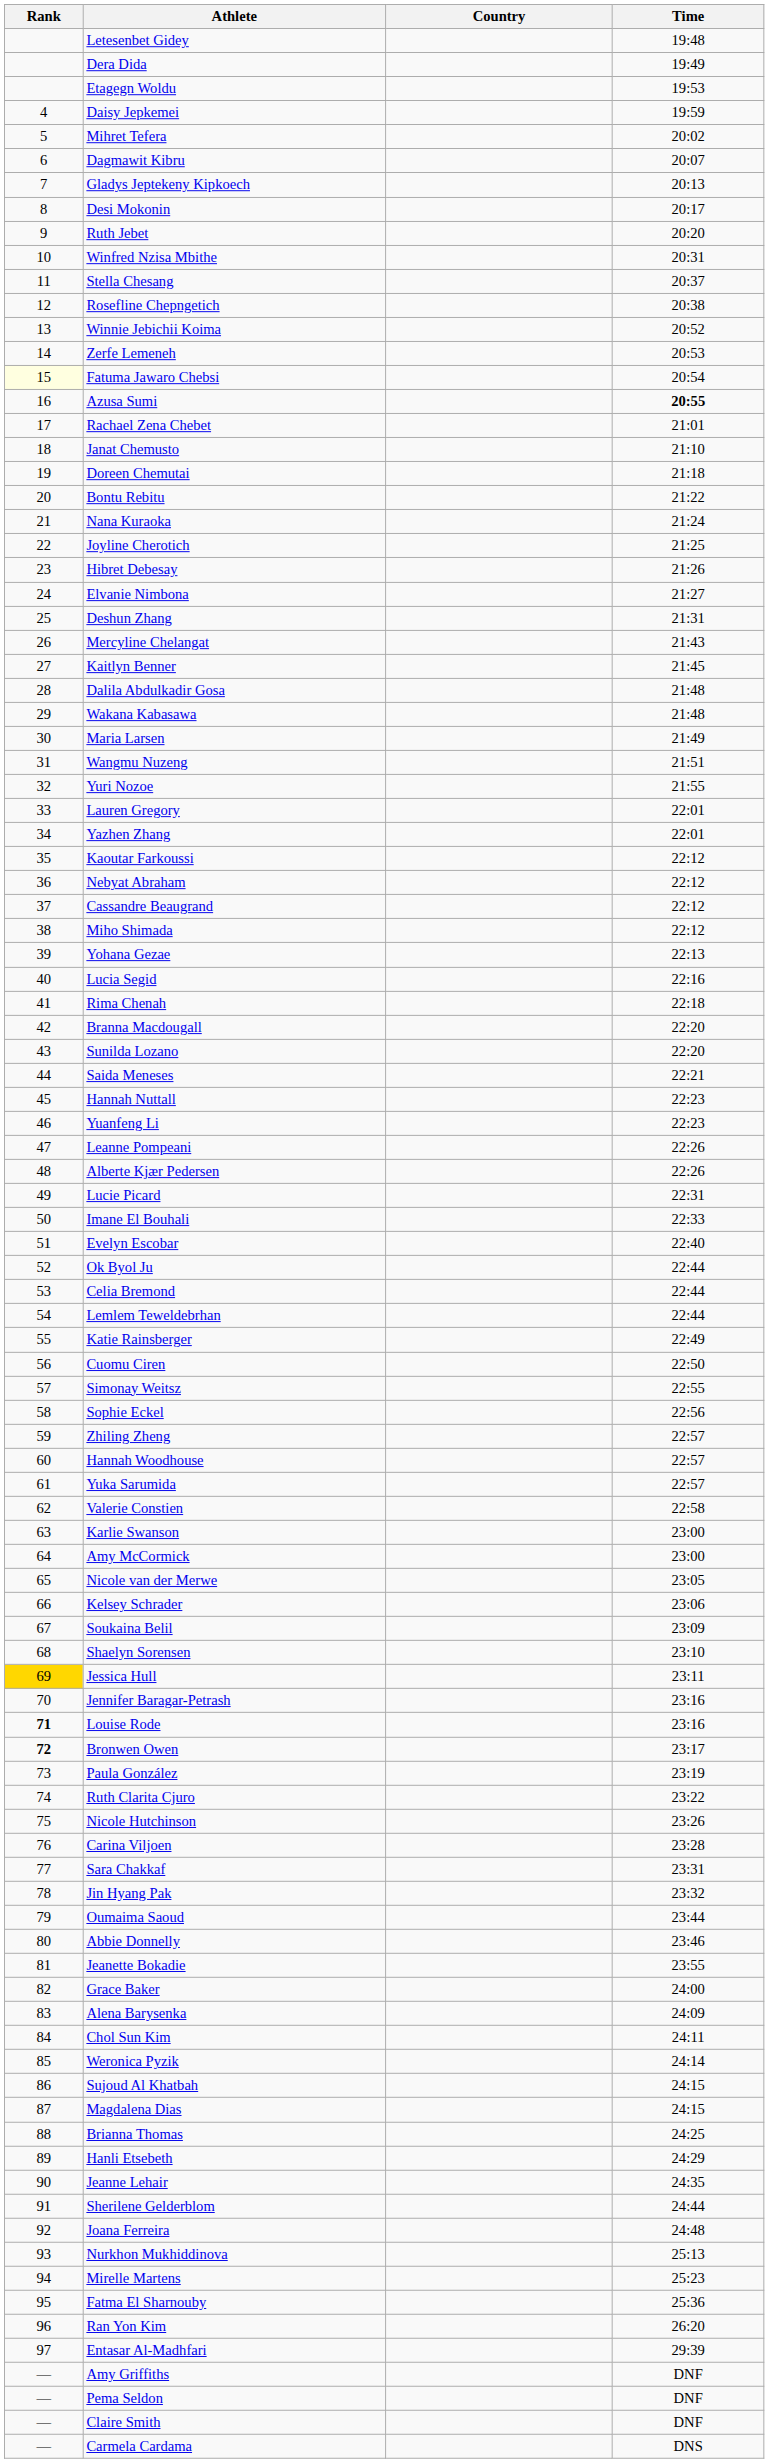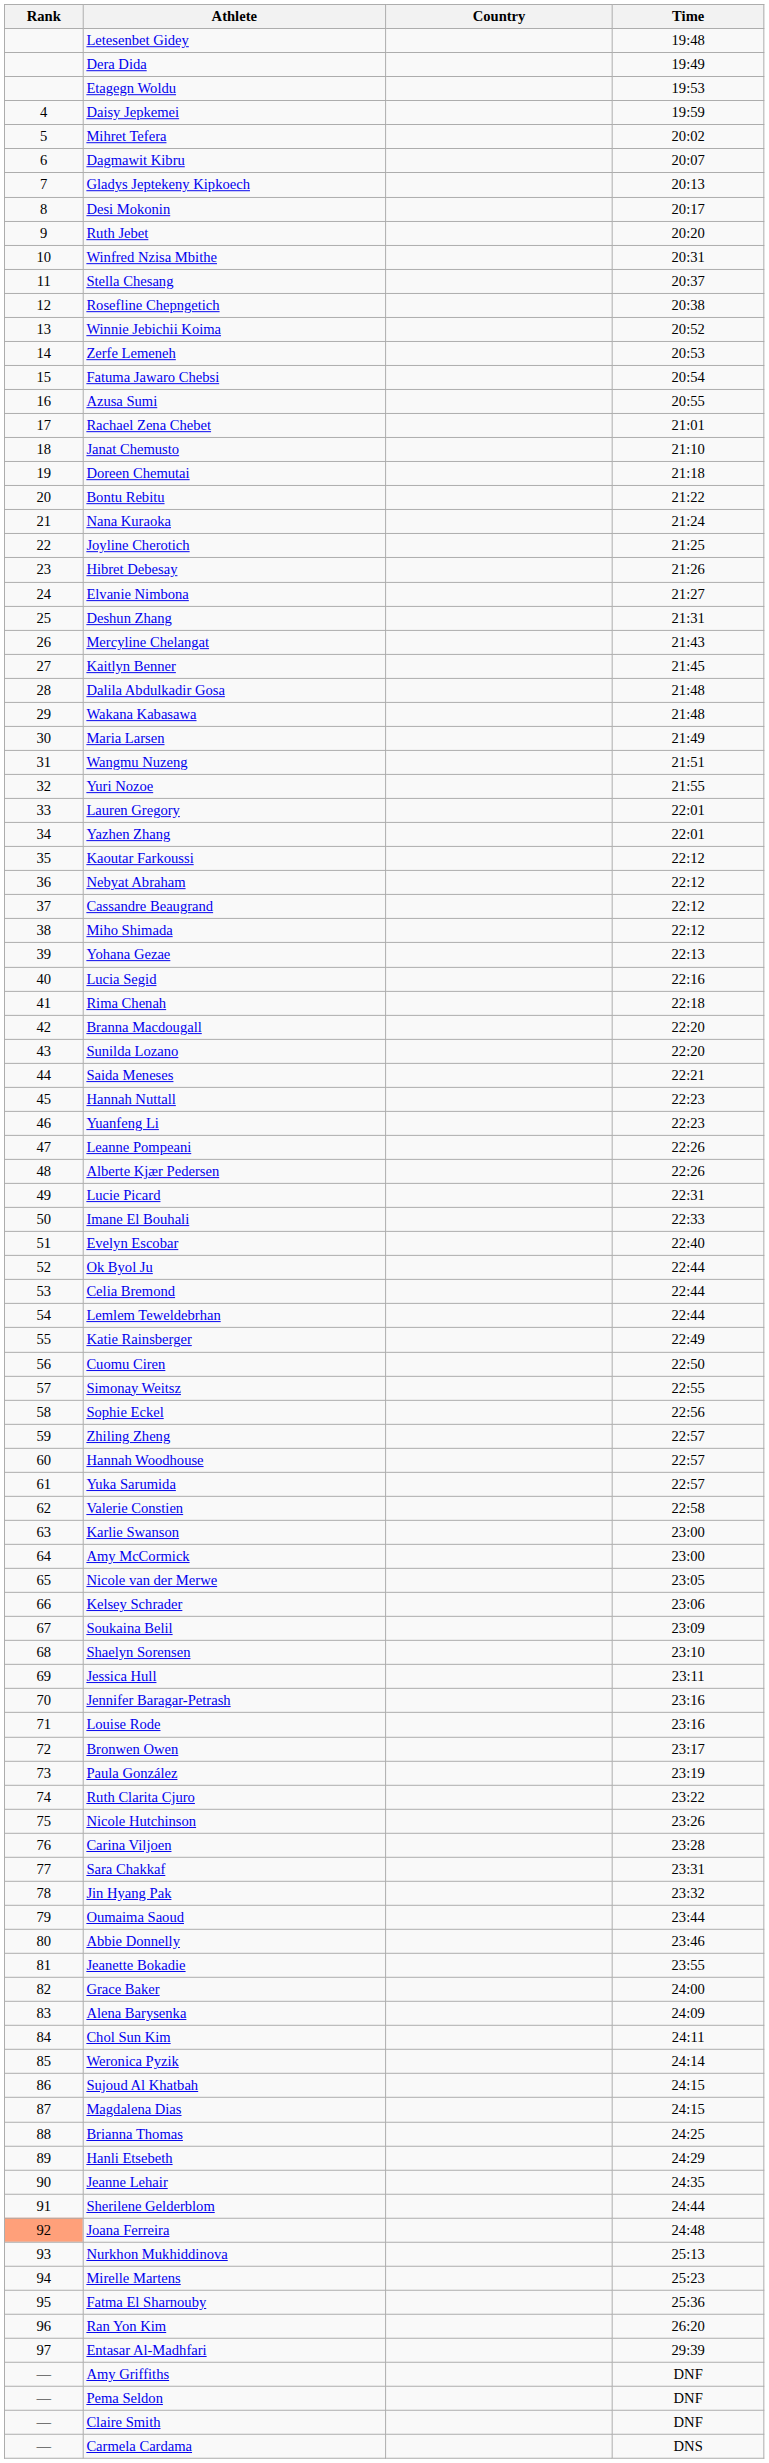Fatuma Jawaro Chebsi | Rank: lightyellow background -> no background
Azusa Sumi | Time: bold -> normal
Jessica Hull | Rank: gold background -> no background
Louise Rode | Rank: bold -> normal
Bronwen Owen | Rank: bold -> normal
Joana Ferreira | Rank: no background -> lightsalmon background
